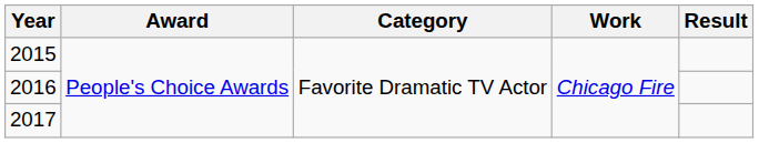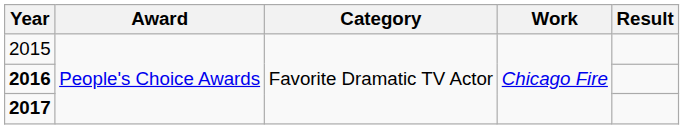2016 | Year: normal -> bold
2017 | Year: normal -> bold
